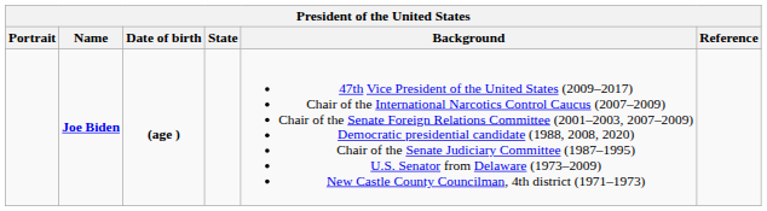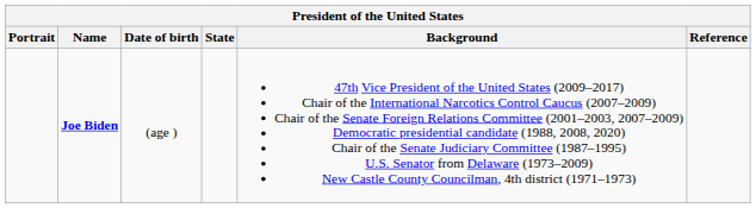Joe Biden | Date of birth: bold -> normal
